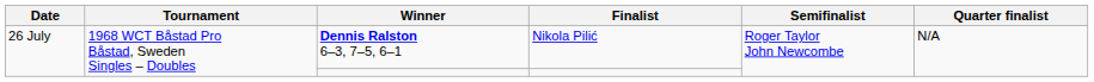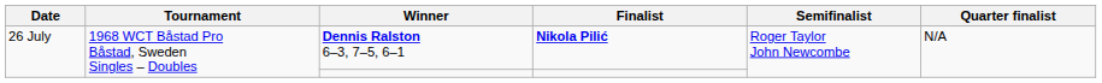Dennis Ralston 6–3, 7–5, 6–1 | Finalist: normal -> bold
